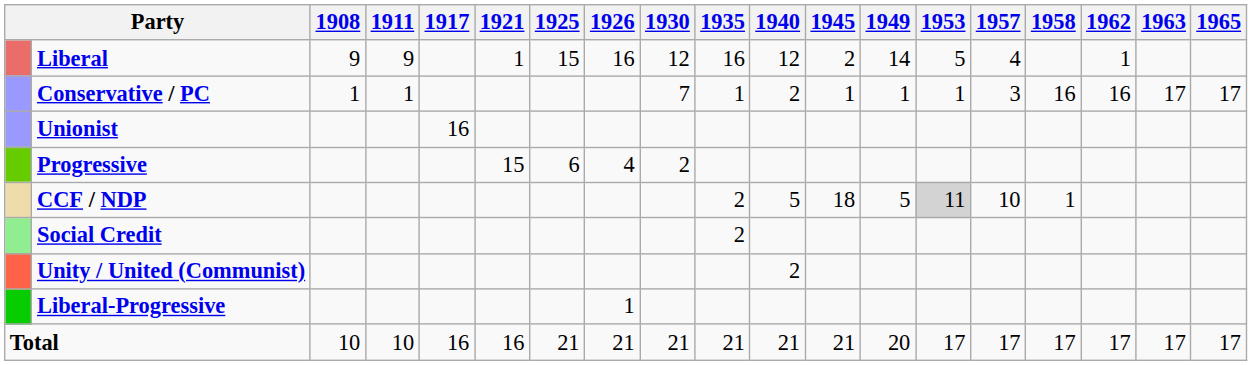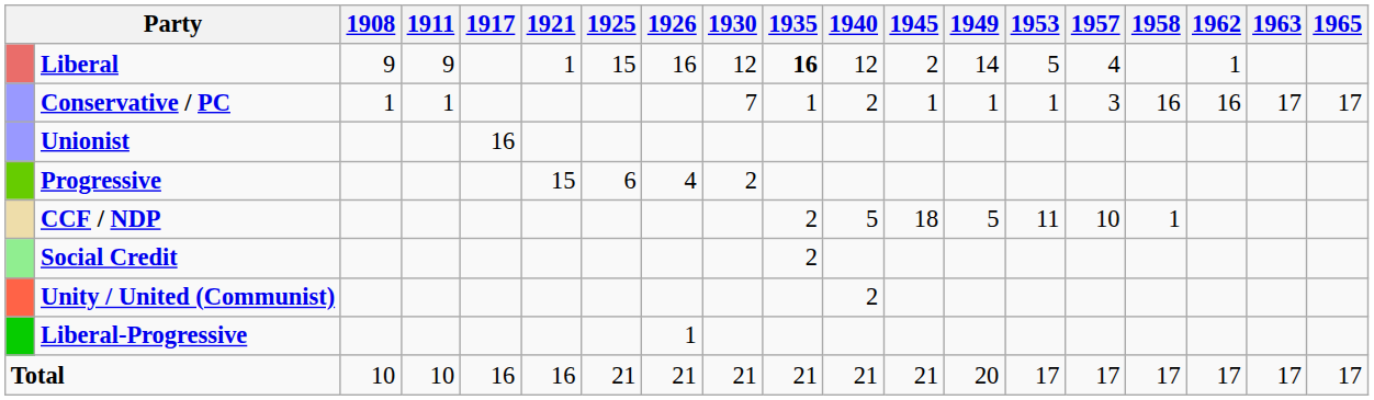Liberal | 1935: normal -> bold
CCF / NDP | 1953: lightgrey background -> no background
